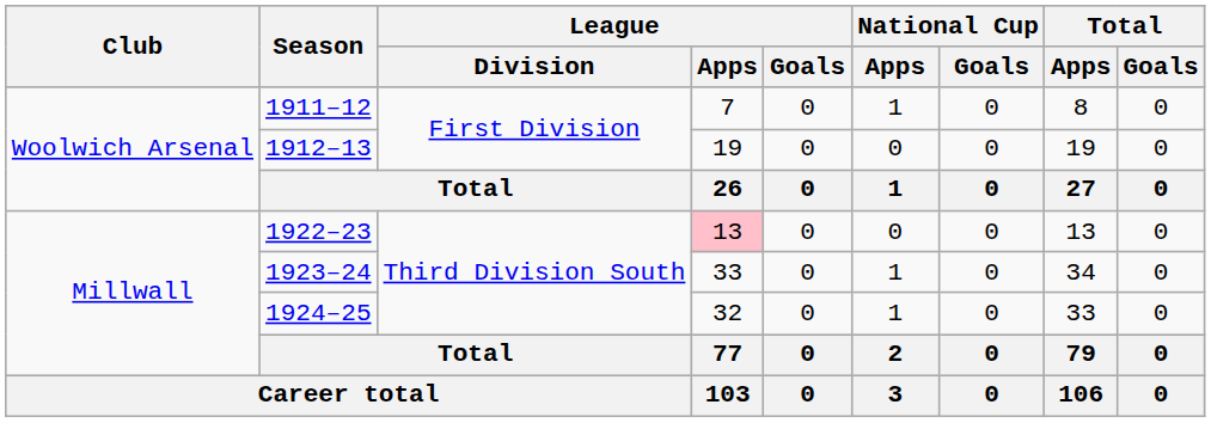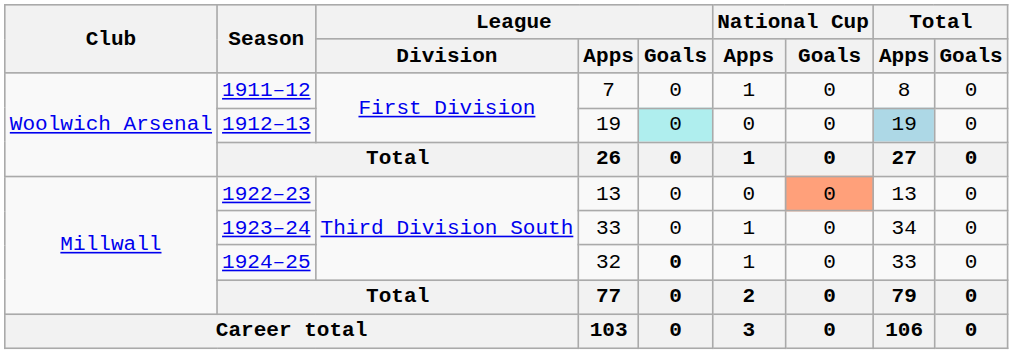1912–13 | League / Goals: no background -> paleturquoise background
1912–13 | Total / Apps: no background -> lightblue background
1922–23 | League / Apps: pink background -> no background
1922–23 | National Cup / Goals: no background -> lightsalmon background
1924–25 | League / Goals: normal -> bold
